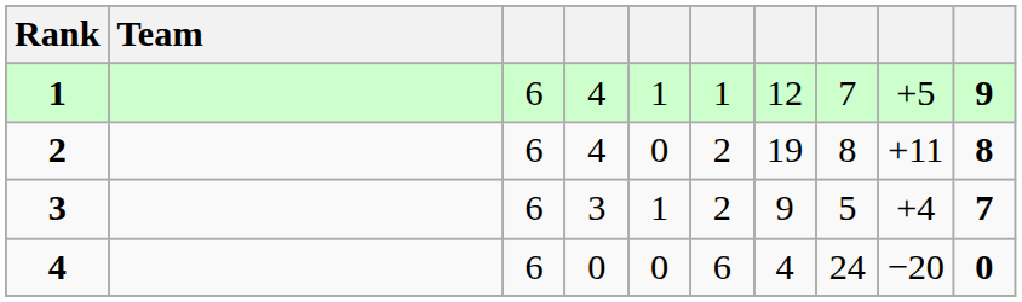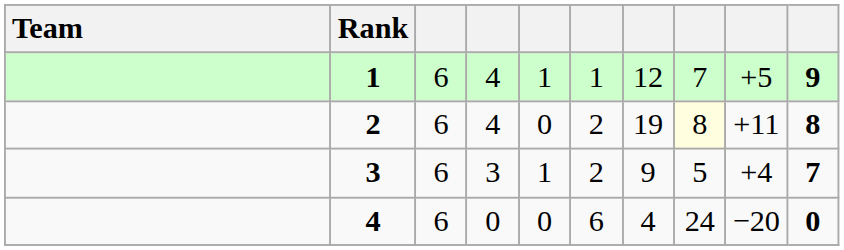columns swapped: Rank <-> Team
row 3 | column 8: no background -> lightyellow background
